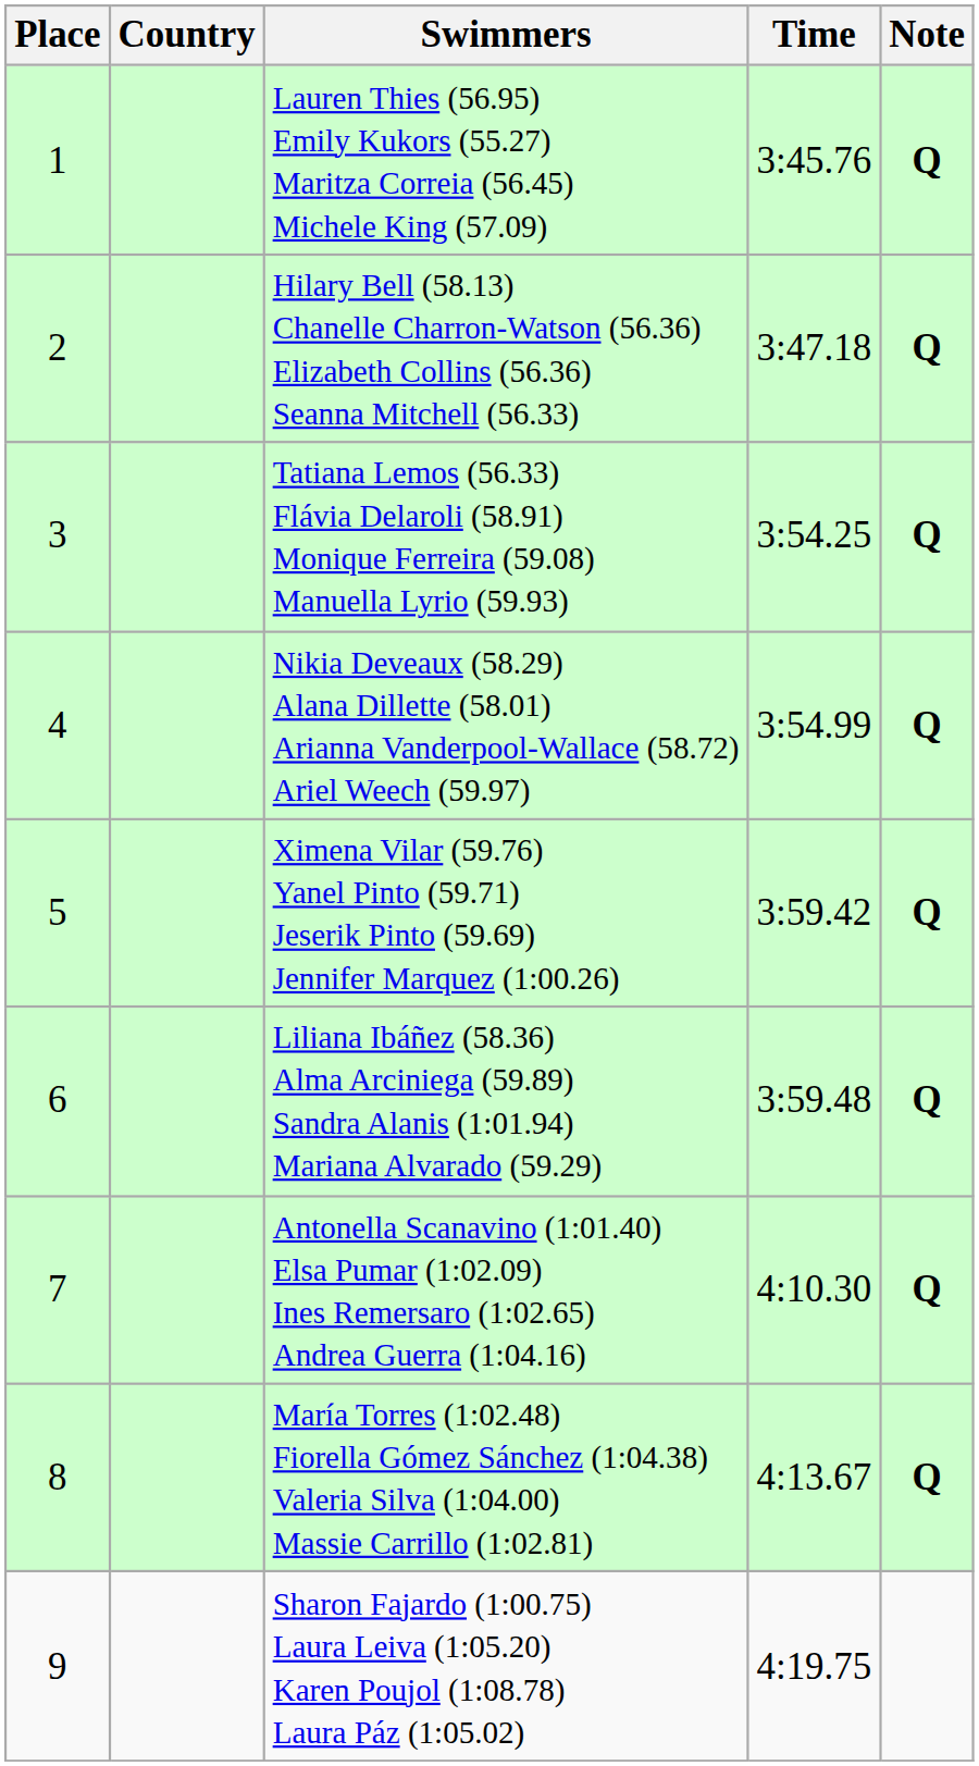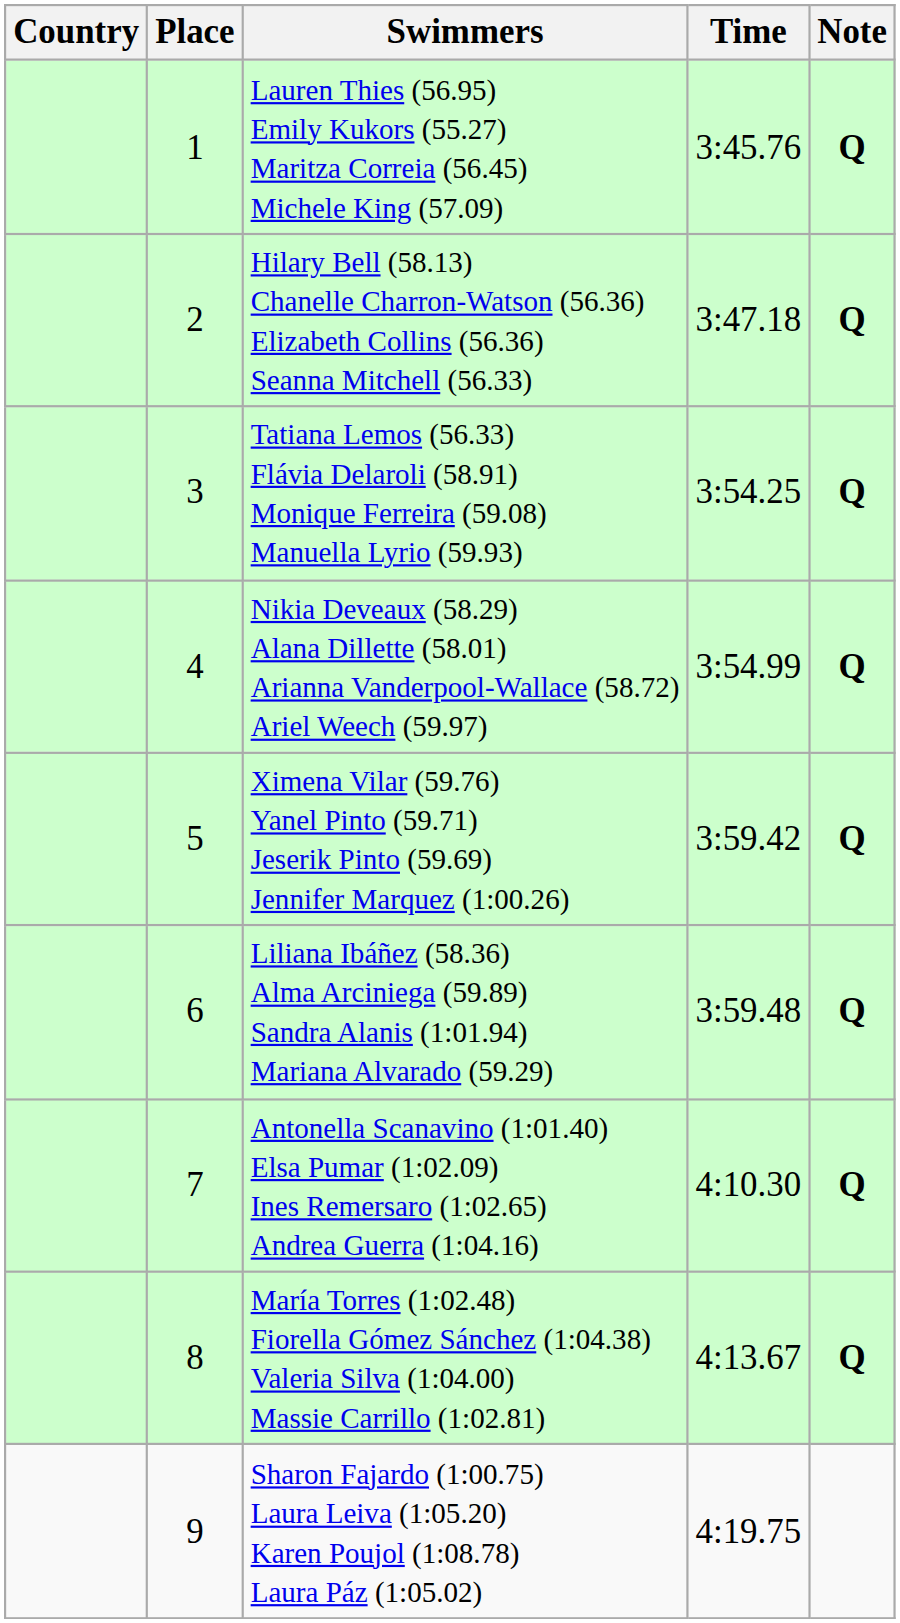columns swapped: Place <-> Country
